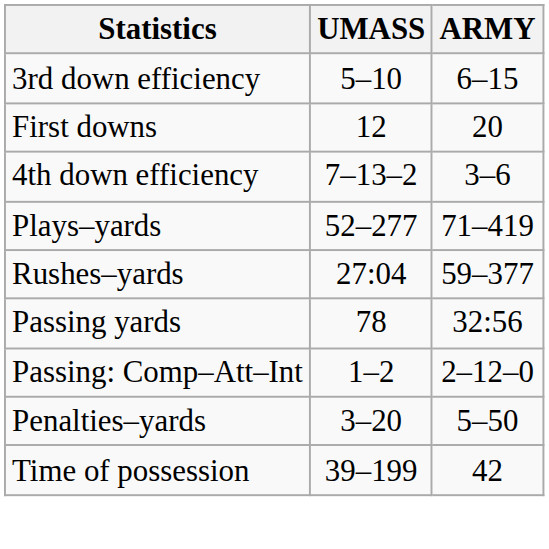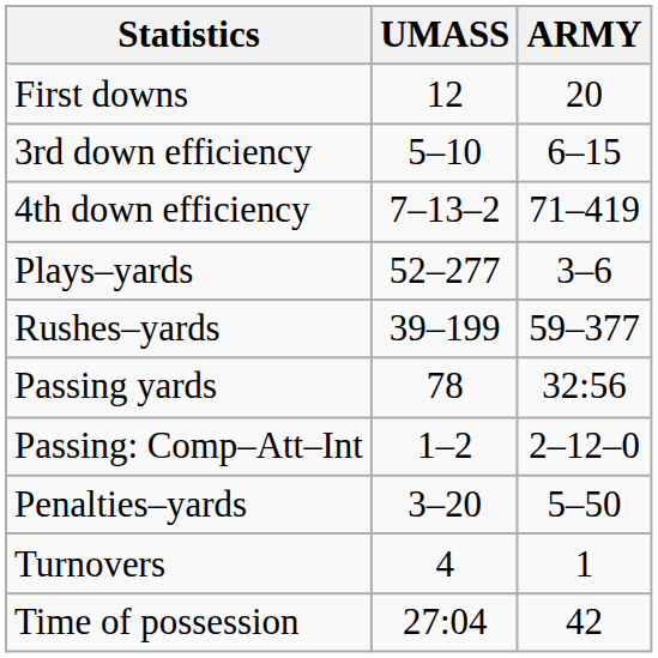rows swapped: First downs <-> 3rd down efficiency
4th down efficiency | ARMY: 3–6 -> 71–419
Plays–yards | ARMY: 71–419 -> 3–6
Rushes–yards | UMASS: 27:04 -> 39–199
+ row: Turnovers | 4 | 1
Time of possession | UMASS: 39–199 -> 27:04
